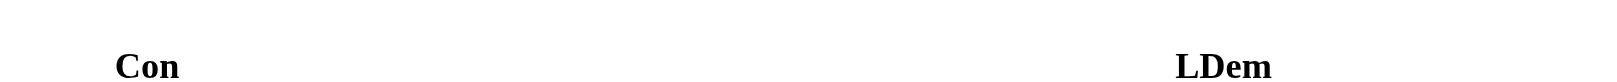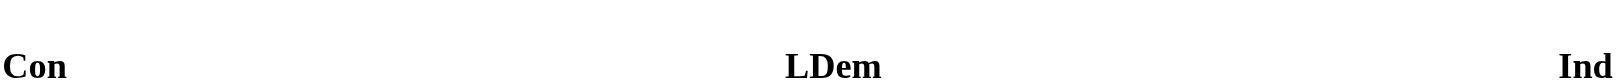+ column: 2 | Ind
